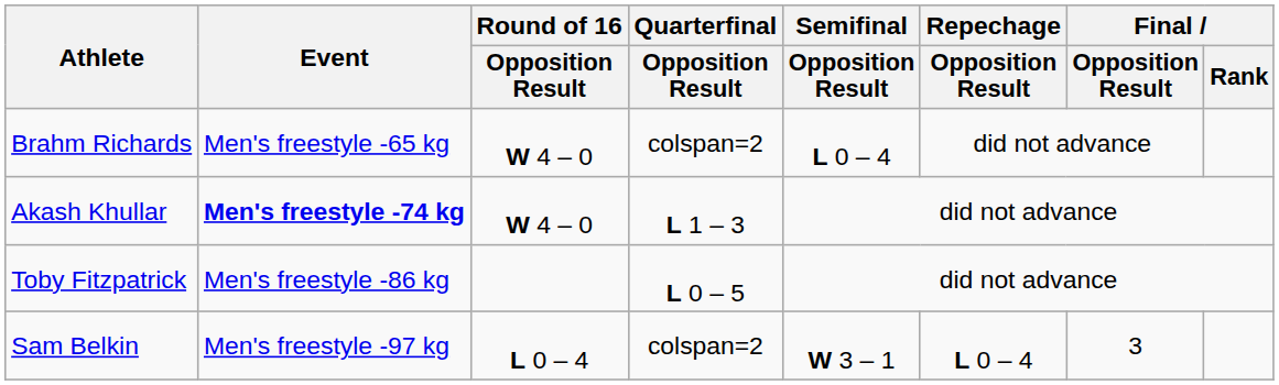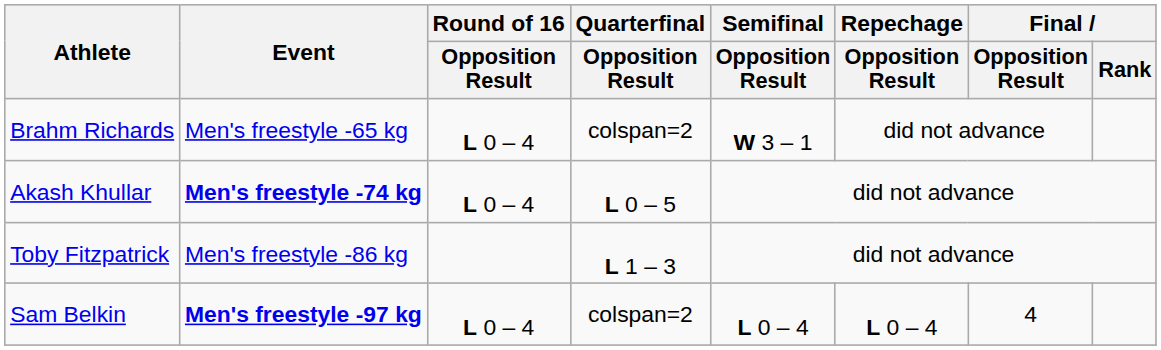Brahm Richards | Round of 16 / Opposition Result: W 4 – 0 -> L 0 – 4
Brahm Richards | Semifinal / Opposition Result: L 0 – 4 -> W 3 – 1
Akash Khullar | Round of 16 / Opposition Result: W 4 – 0 -> L 0 – 4
Akash Khullar | Quarterfinal / Opposition Result: L 1 – 3 -> L 0 – 5
Toby Fitzpatrick | Quarterfinal / Opposition Result: L 0 – 5 -> L 1 – 3
Sam Belkin | Event: normal -> bold
Sam Belkin | Semifinal / Opposition Result: W 3 – 1 -> L 0 – 4
Sam Belkin | Final / Opposition Result: 3 -> 4
